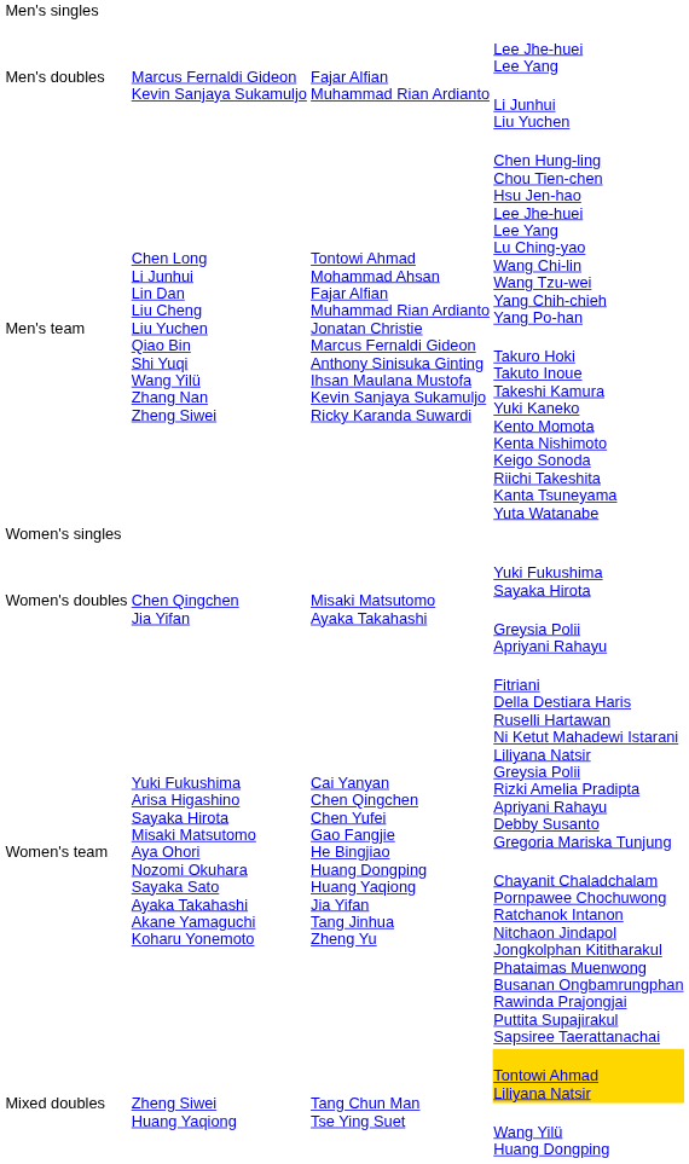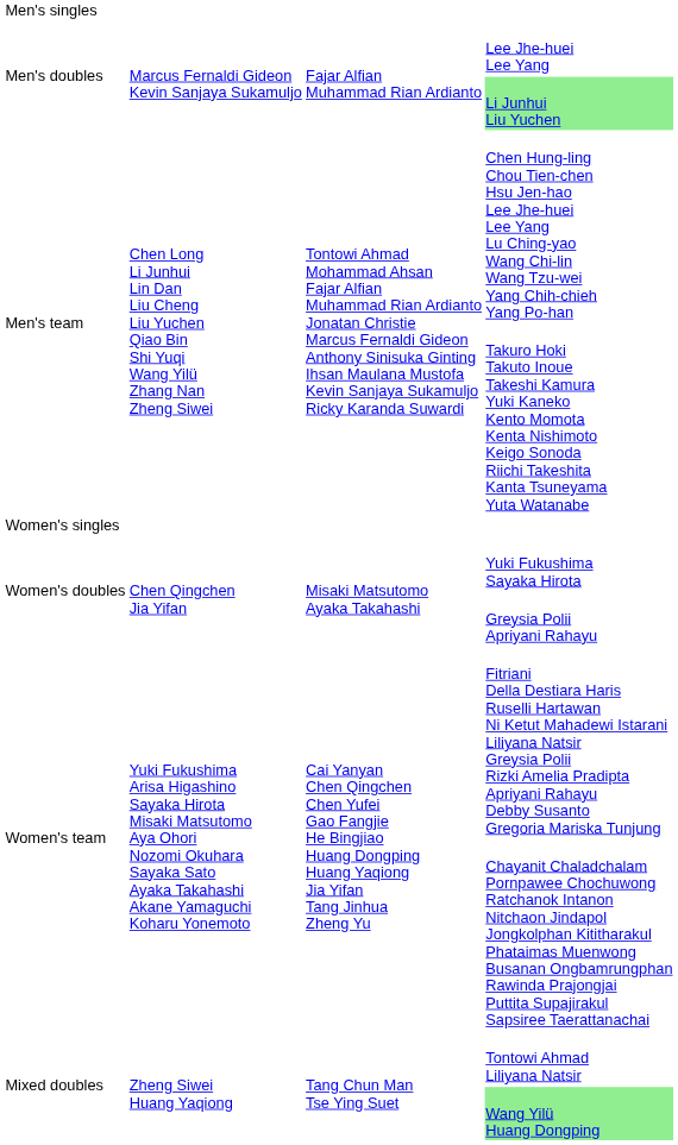Li Junhui Liu Yuchen | column 4: no background -> lightgreen background
Tontowi Ahmad Liliyana Natsir | column 4: gold background -> no background
Wang Yilü Huang Dongping | column 4: no background -> lightgreen background
